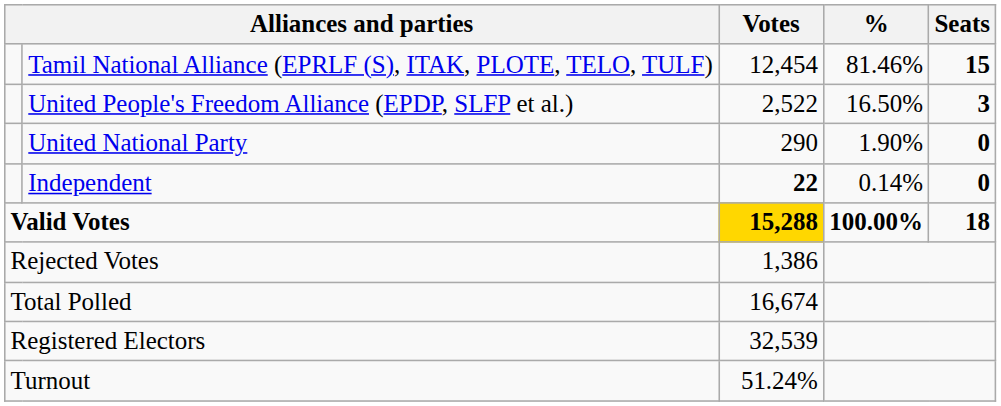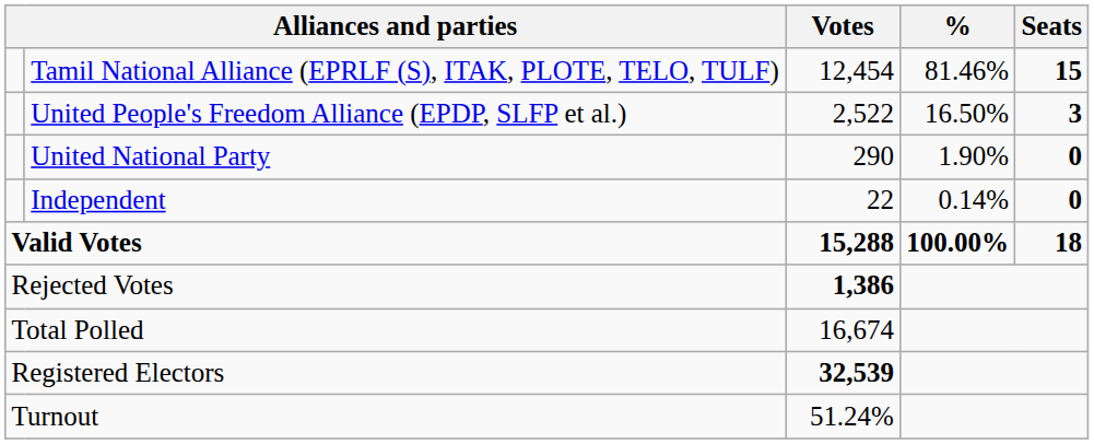Independent | Votes: bold -> normal
Valid Votes | Votes: gold background -> no background
Rejected Votes | Votes: normal -> bold
Registered Electors | Votes: normal -> bold
